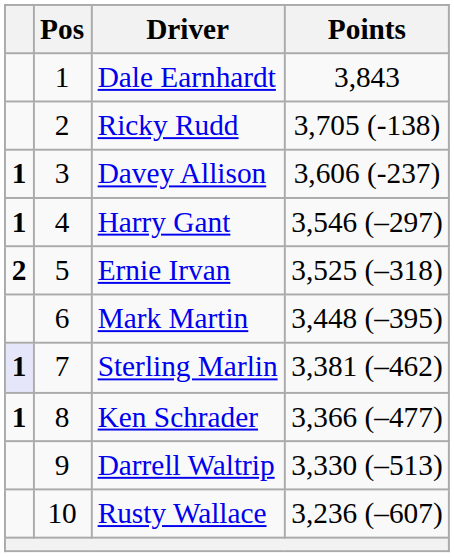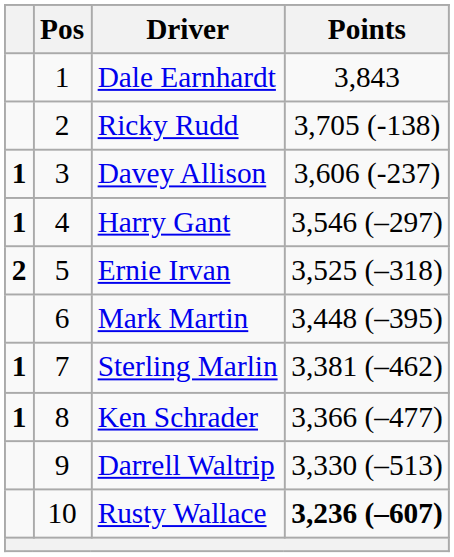Sterling Marlin | column 1: lavender background -> no background
Rusty Wallace | Points: normal -> bold
